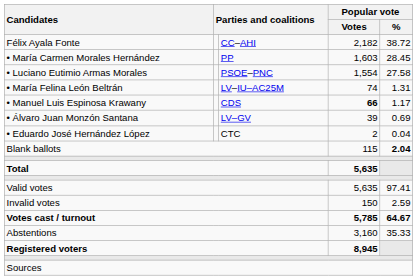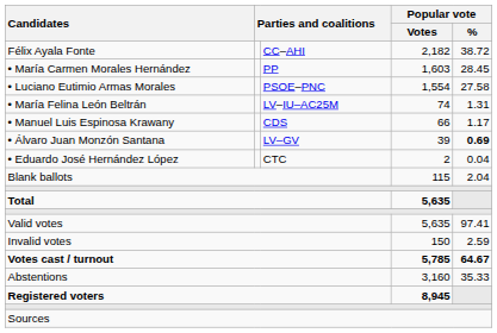• Manuel Luis Espinosa Krawany | Popular vote / Votes: bold -> normal
• Álvaro Juan Monzón Santana | Popular vote / %: normal -> bold
Blank ballots | Popular vote / %: bold -> normal
